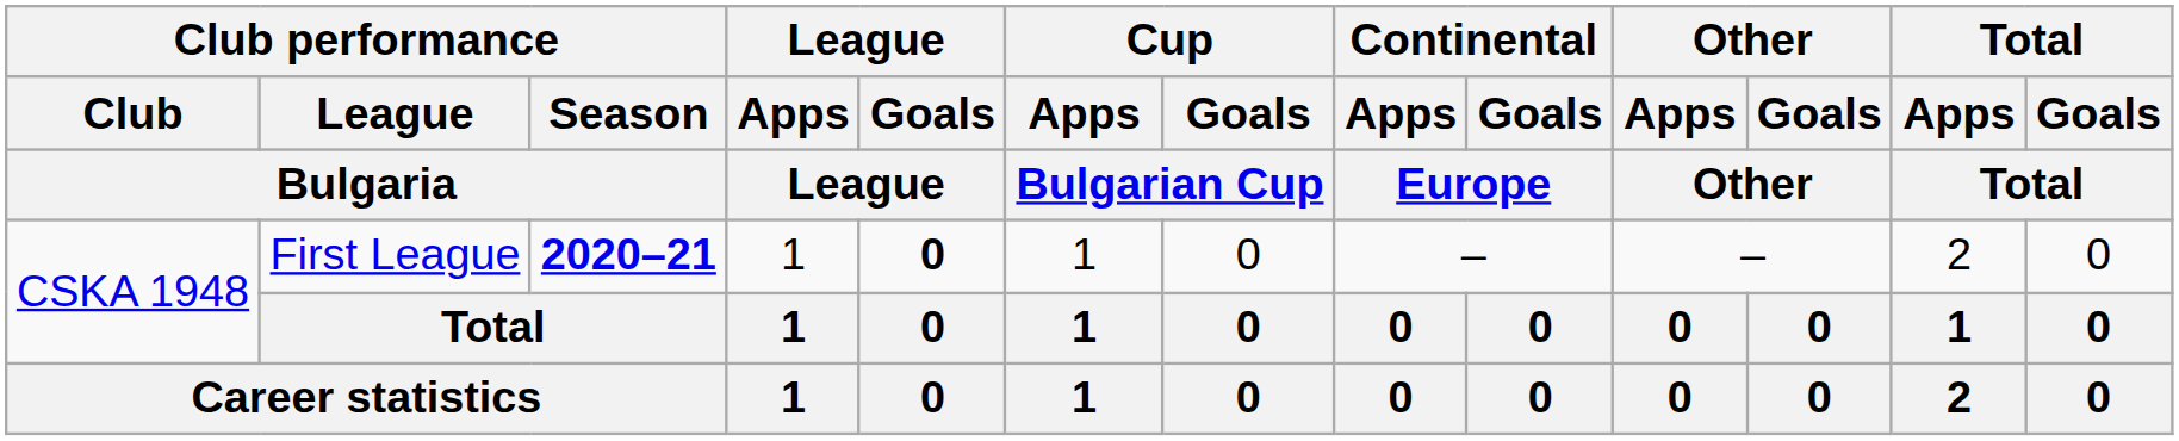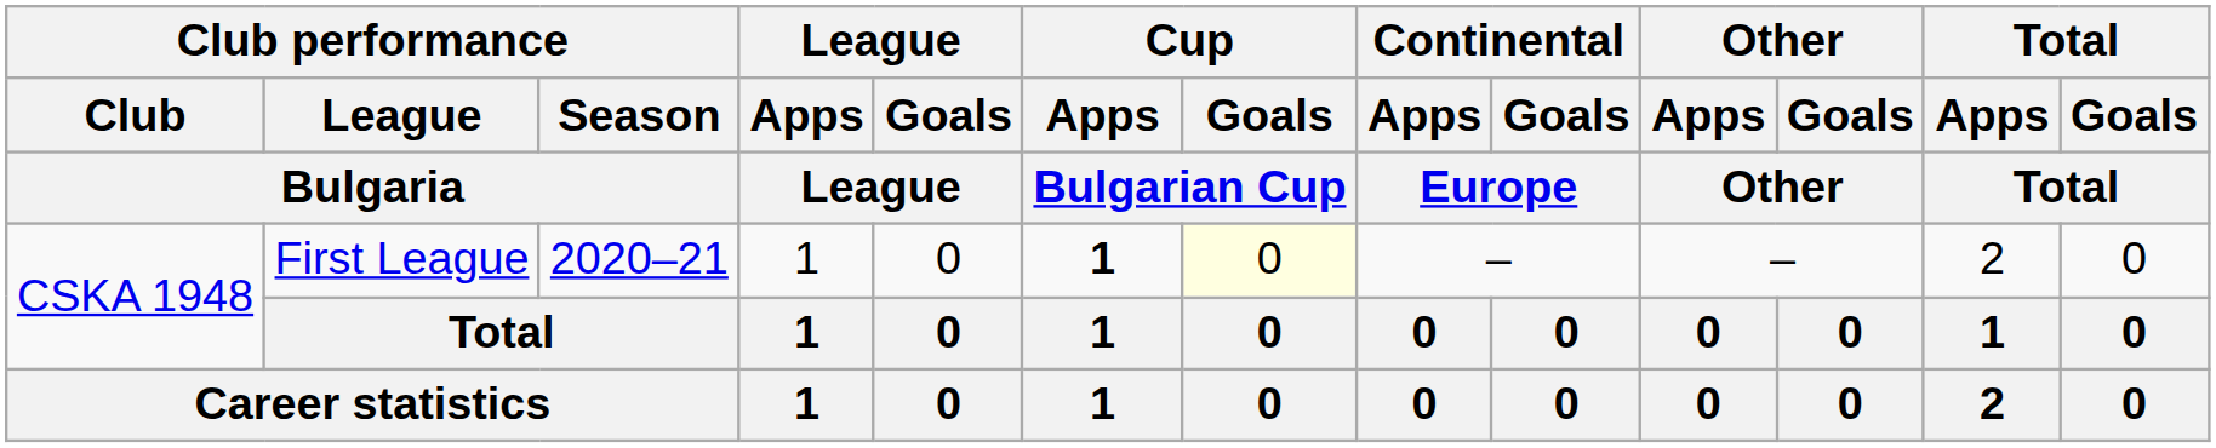CSKA 1948 / First League | Club performance / Season / Bulgaria: bold -> normal
CSKA 1948 / First League | League / Goals / League: bold -> normal
CSKA 1948 / First League | Cup / Apps / Bulgarian Cup: normal -> bold
CSKA 1948 / First League | Cup / Goals / Bulgarian Cup: no background -> lightyellow background
